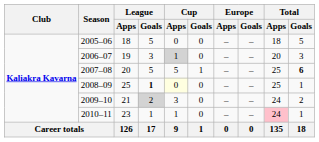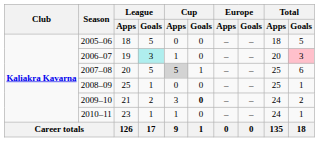2006–07 | League / Goals: no background -> paleturquoise background
2006–07 | Cup / Apps: lightgrey background -> no background
2006–07 | Total / Goals: no background -> pink background
2007–08 | Cup / Apps: no background -> lightgrey background
2007–08 | Total / Goals: bold -> normal
2008–09 | League / Goals: bold -> normal
2008–09 | Cup / Apps: lightyellow background -> no background
2009–10 | League / Goals: lightgrey background -> no background
2009–10 | Cup / Goals: normal -> bold
2010–11 | Total / Apps: pink background -> no background
